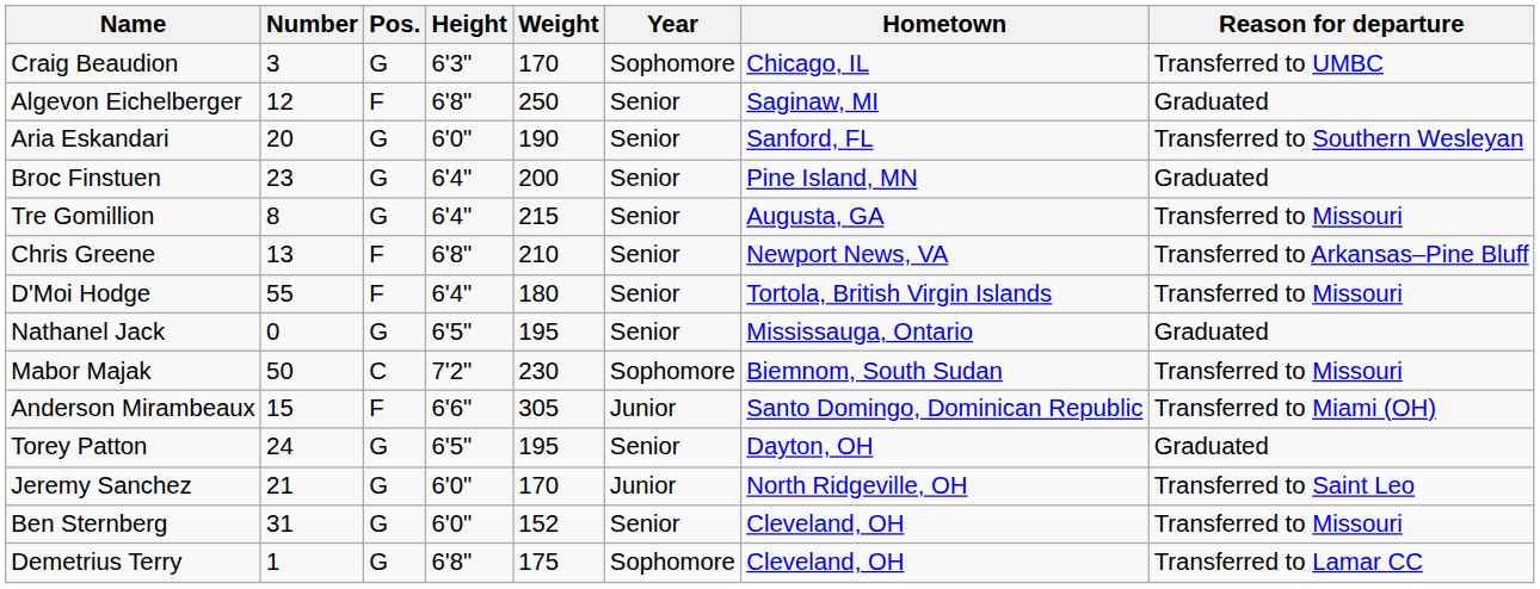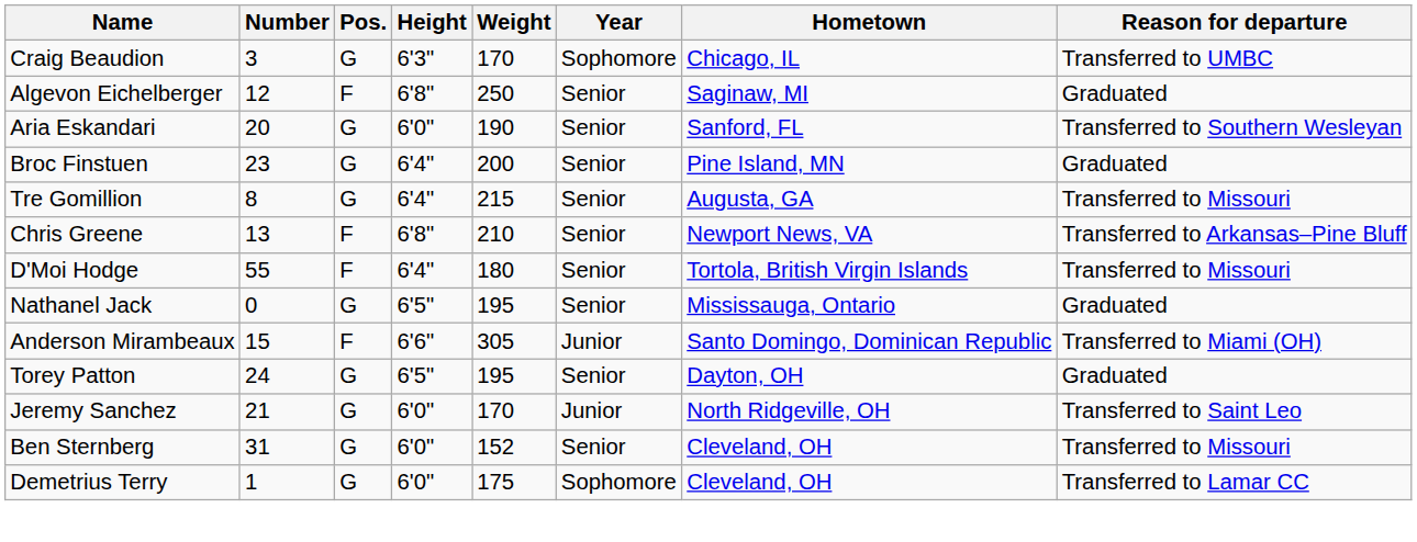- row: Mabor Majak | 50 | C | 7'2" | 230 | Sophomore | Biemnom, South Sudan | Transferred to Missouri
Demetrius Terry | Height: 6'8" -> 6'0"
